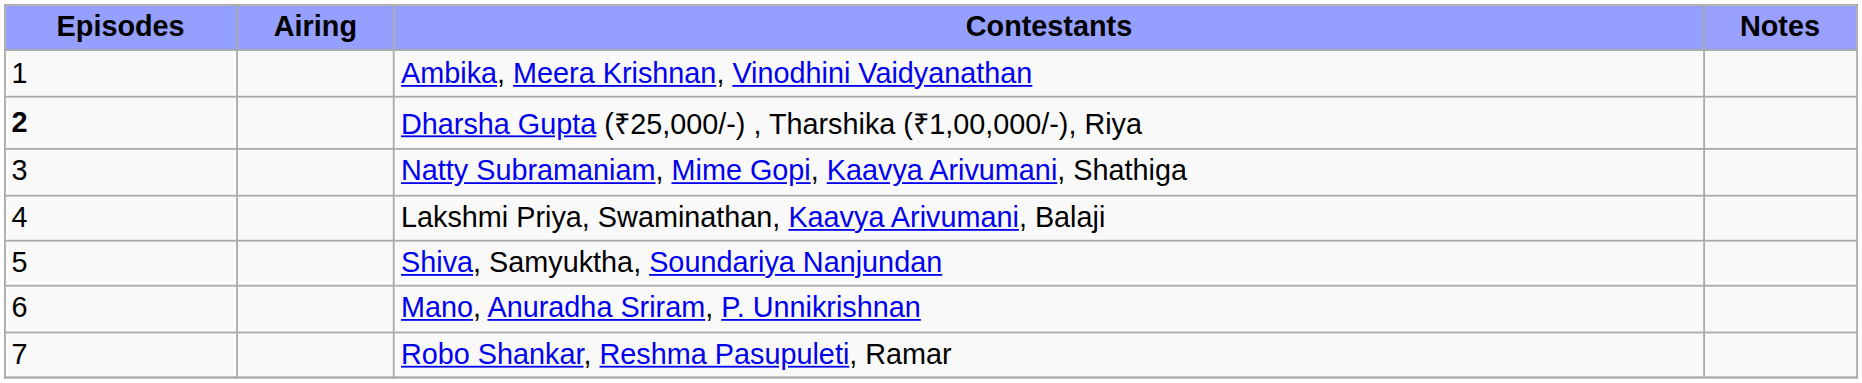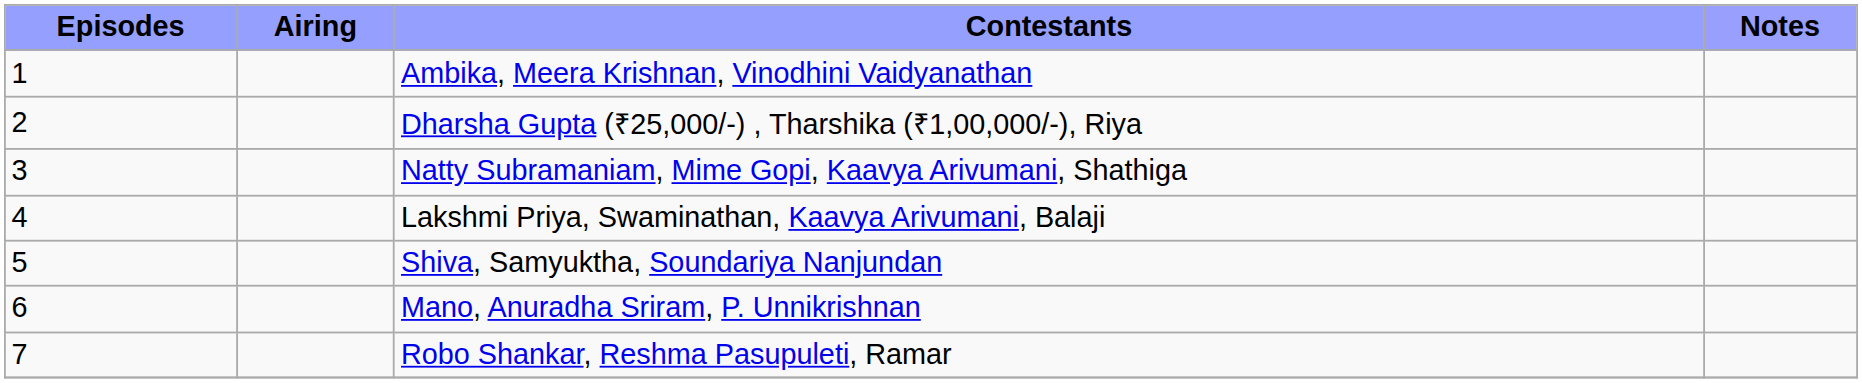Dharsha Gupta (₹25,000/-) , Tharshika (₹1,00,000/-), Riya | Episodes: bold -> normal
